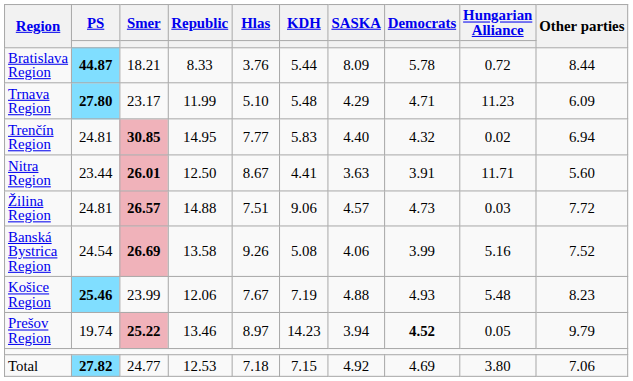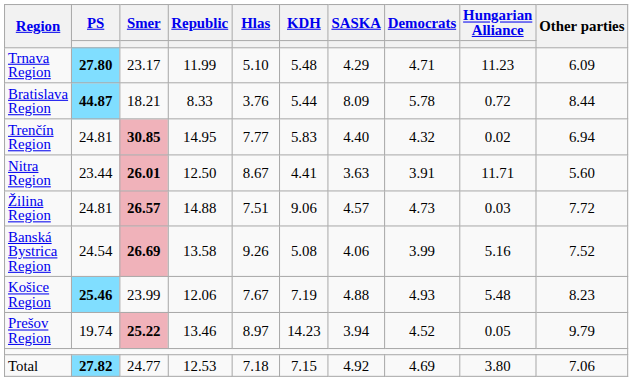rows swapped: Bratislava Region <-> Trnava Region
Prešov Region | Democrats: bold -> normal
